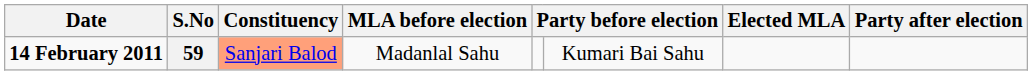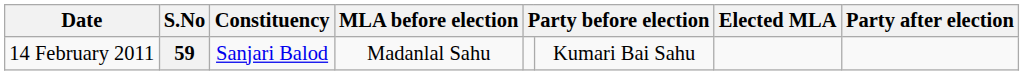59 | Date: bold -> normal
59 | Constituency: lightsalmon background -> no background
